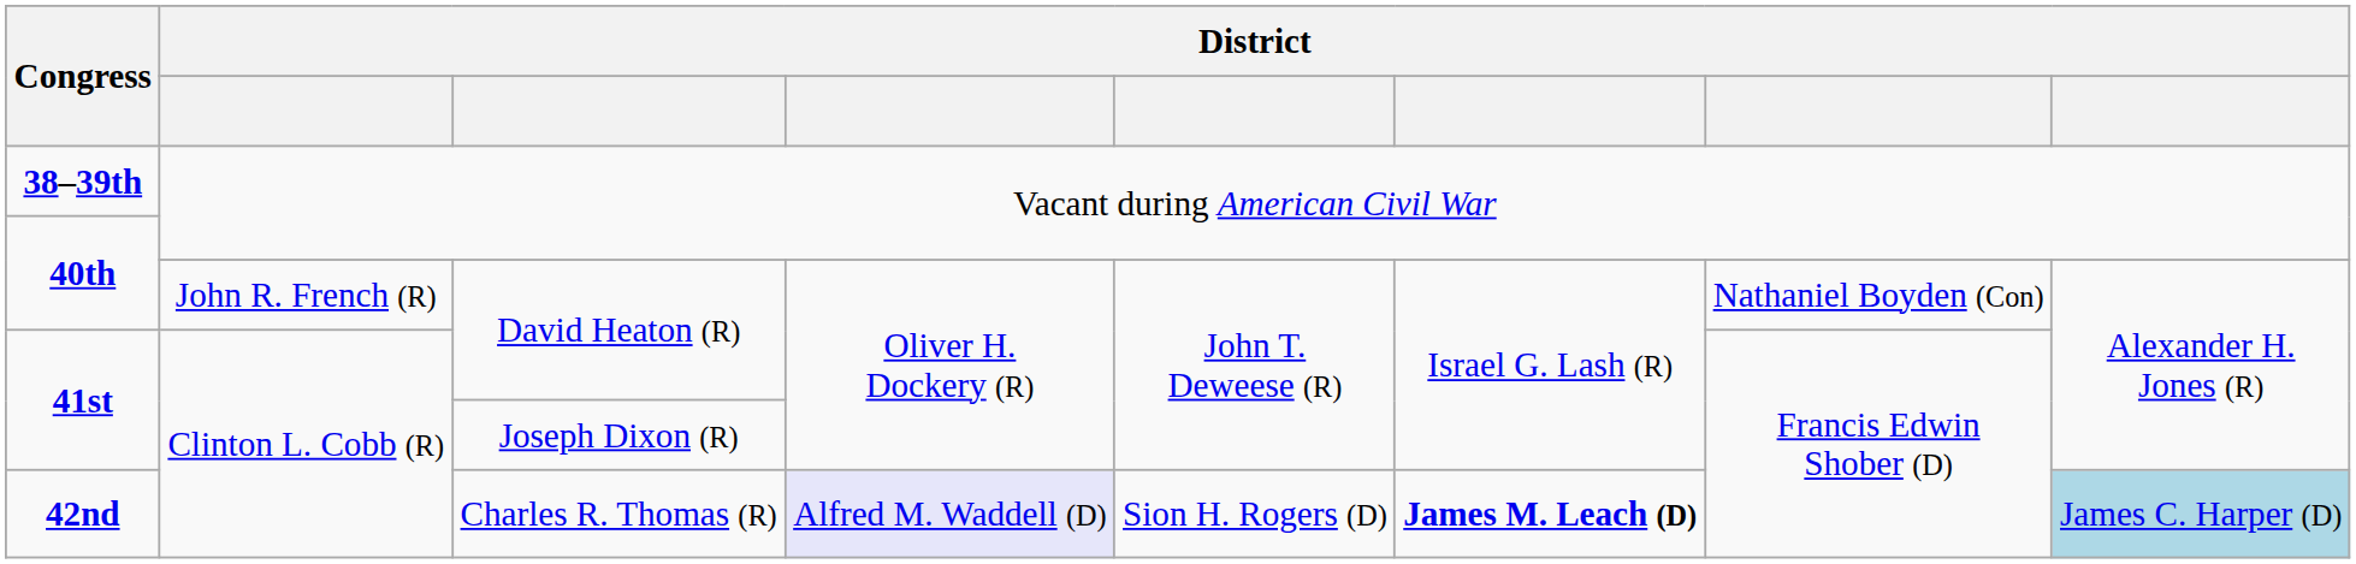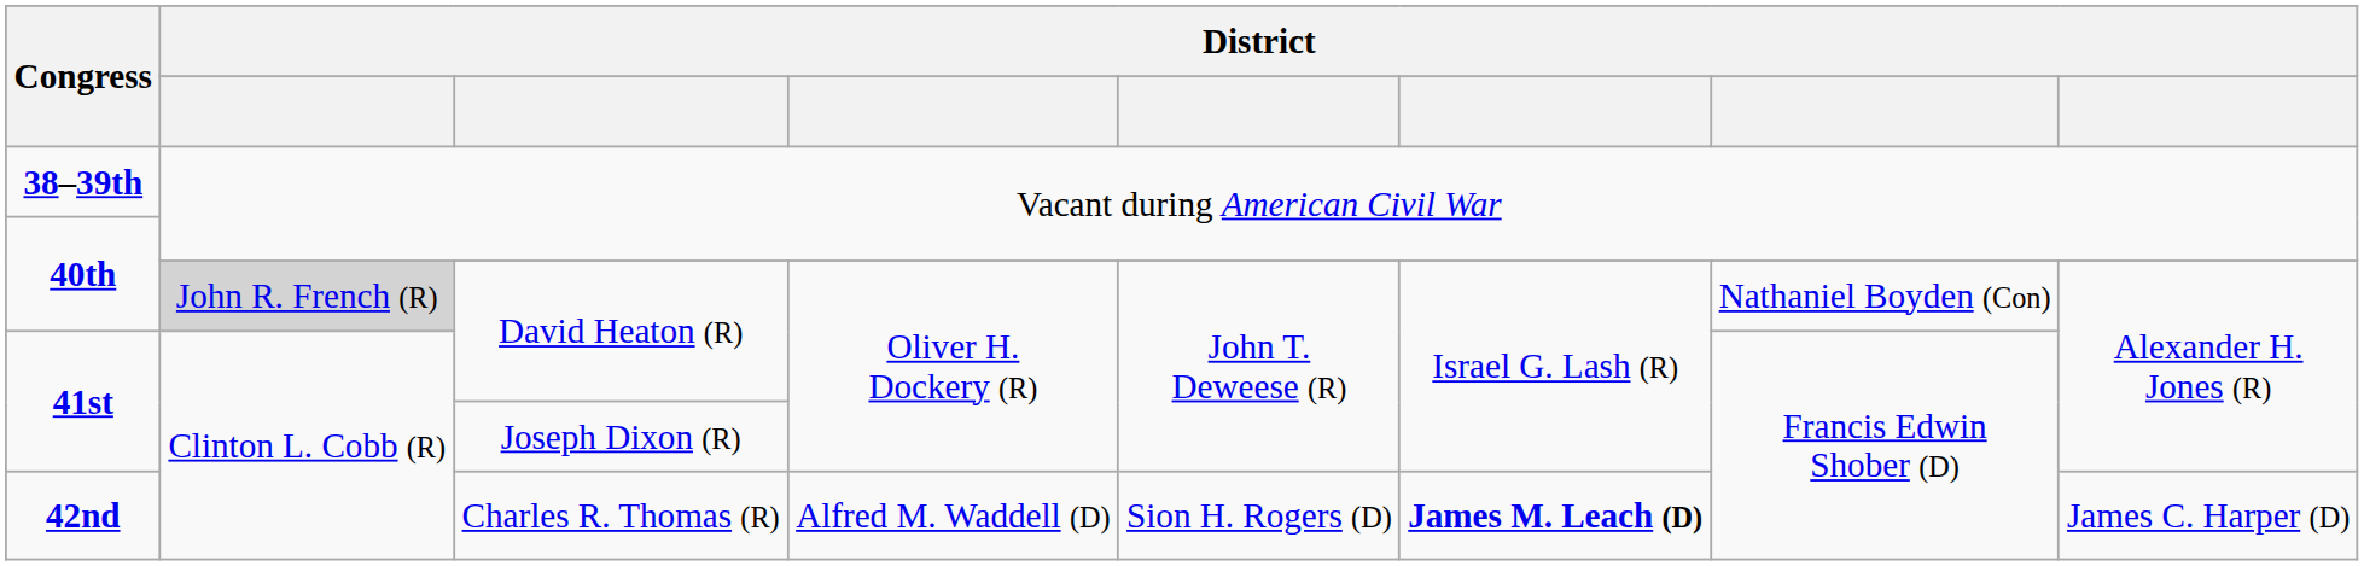40th / David Heaton (R) | column 2: no background -> lightgrey background
42nd | column 4: lavender background -> no background
42nd | column 8: lightblue background -> no background
